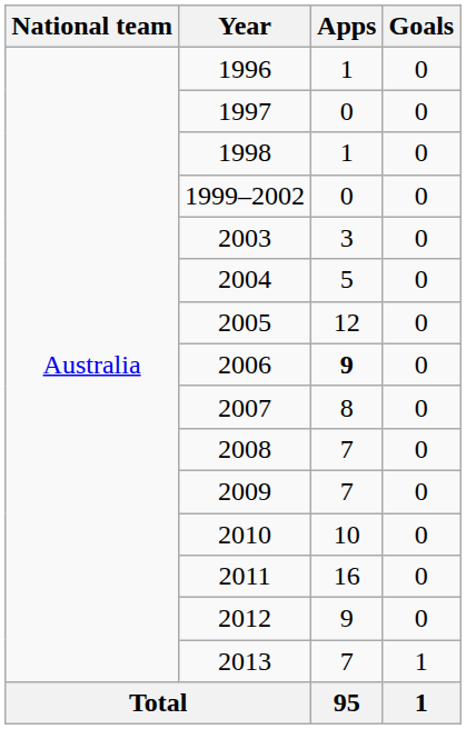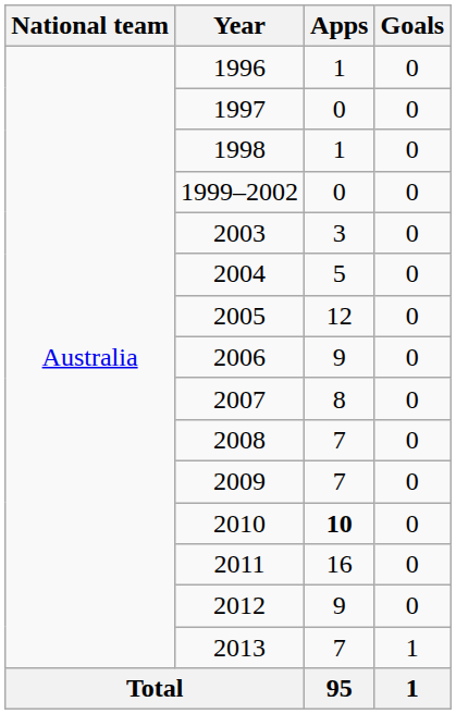2006 | Apps: bold -> normal
2010 | Apps: normal -> bold
